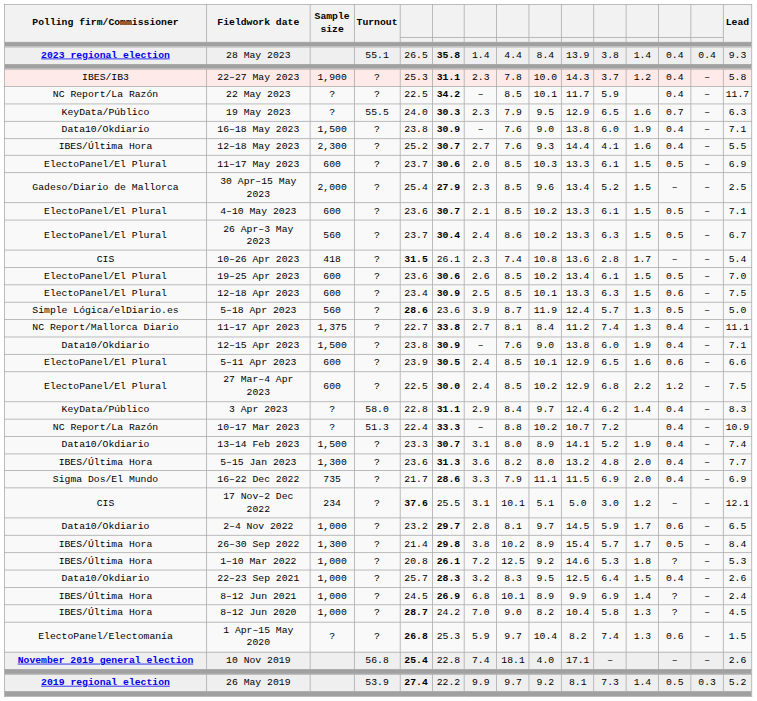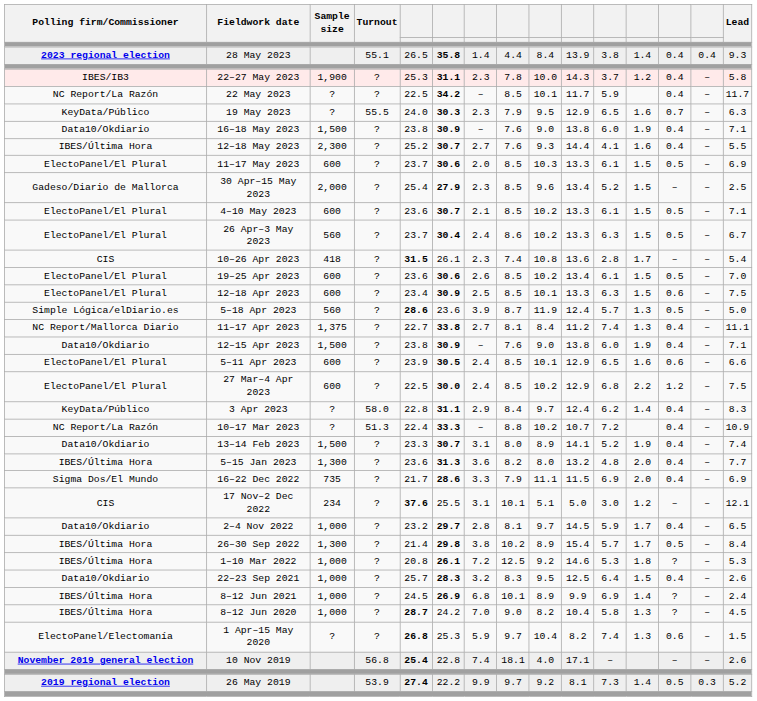2–4 Nov 2022 | column 13: 0.6 -> 0.4
